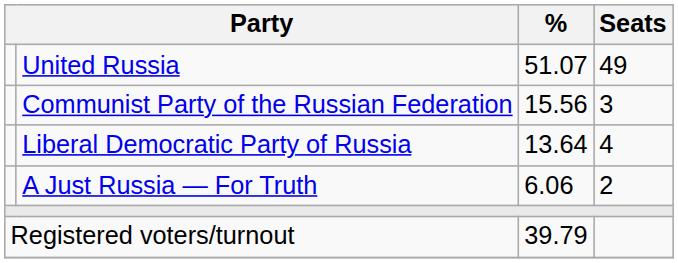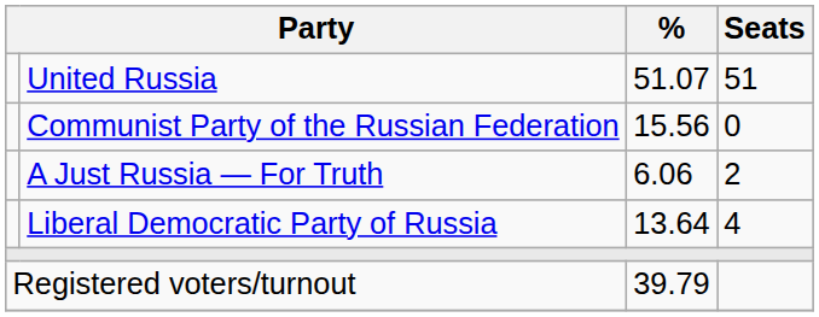United Russia | Seats: 49 -> 51
Communist Party of the Russian Federation | Seats: 3 -> 0
rows swapped: Liberal Democratic Party of Russia <-> A Just Russia — For Truth
